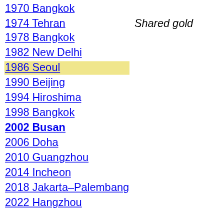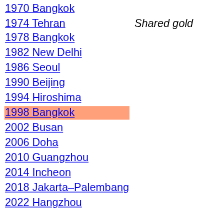1986 Seoul | column 1: khaki background -> no background
1998 Bangkok | column 1: no background -> lightsalmon background
2002 Busan | column 1: bold -> normal
